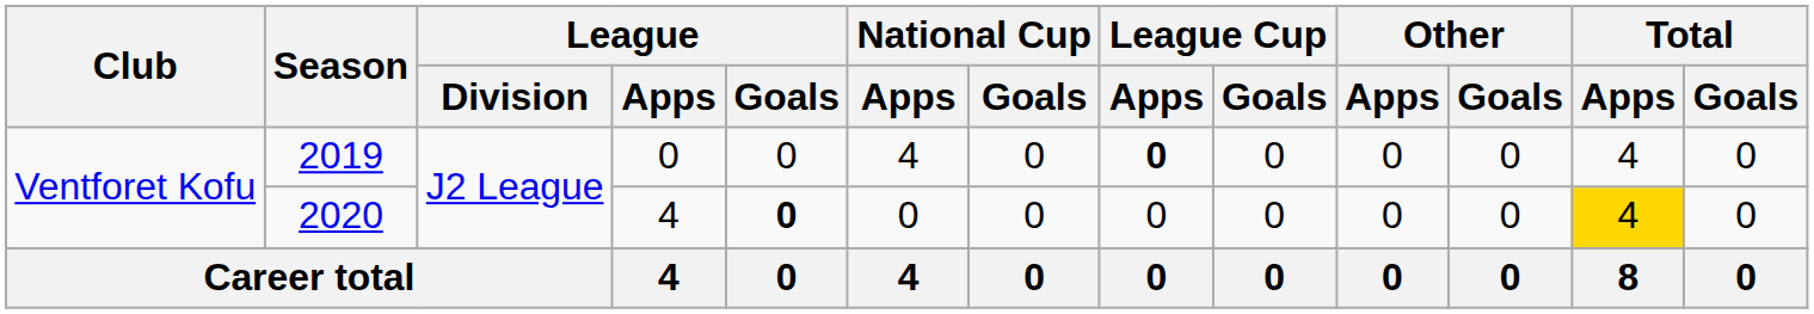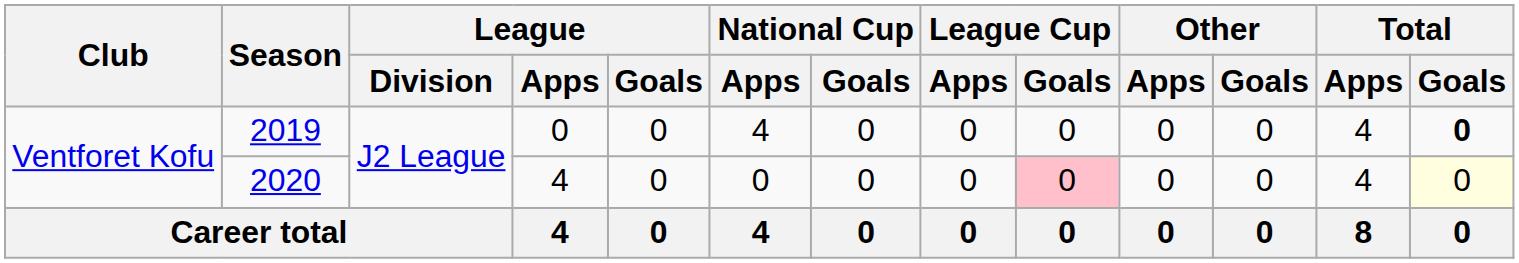2019 | League Cup / Apps: bold -> normal
2019 | Total / Goals: normal -> bold
2020 | League / Goals: bold -> normal
2020 | League Cup / Goals: no background -> pink background
2020 | Total / Apps: gold background -> no background
2020 | Total / Goals: no background -> lightyellow background
